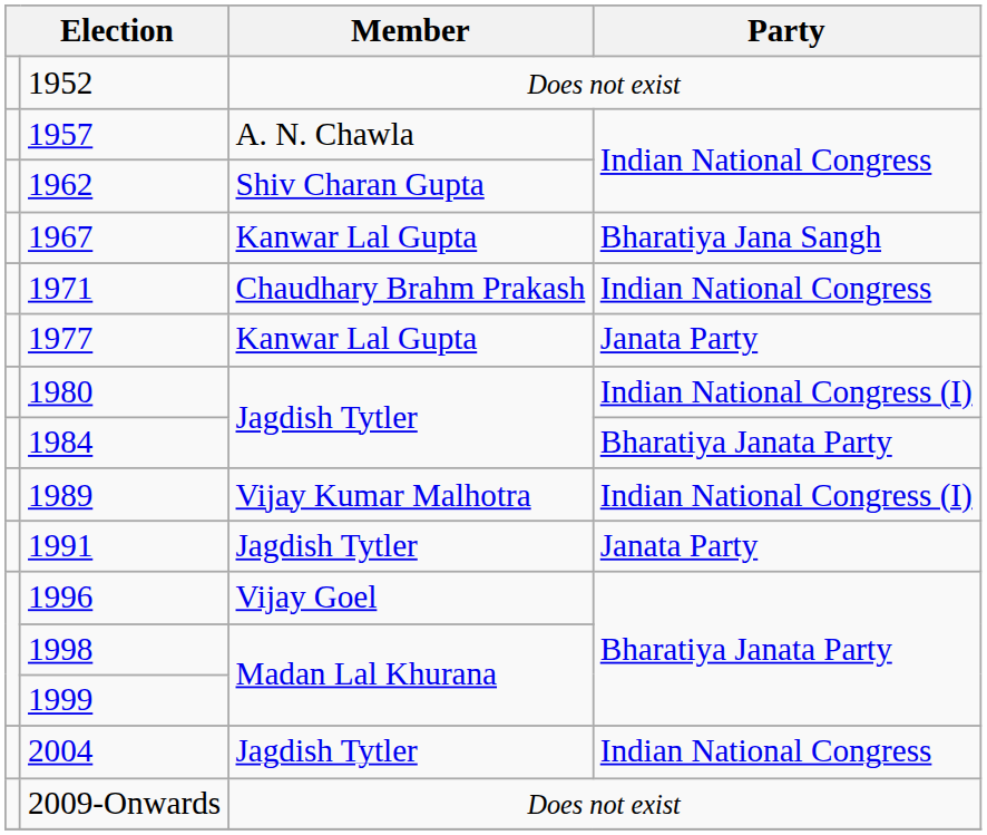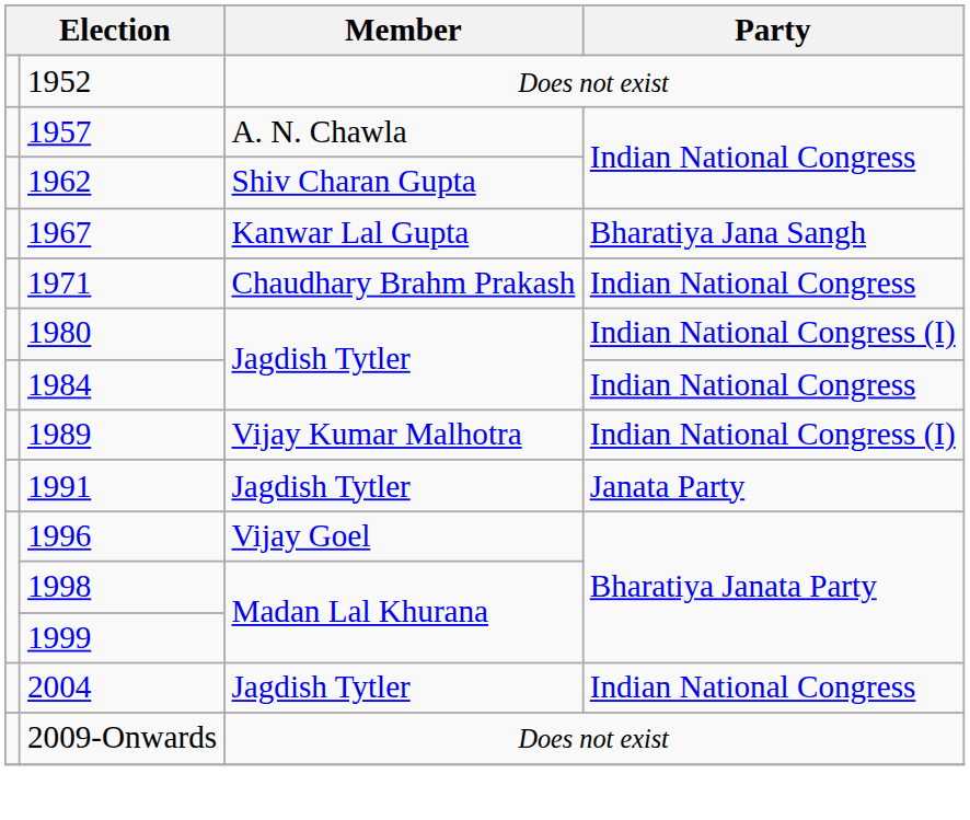- row: 1977 | Kanwar Lal Gupta | Janata Party
1984 | Party: Bharatiya Janata Party -> Indian National Congress
